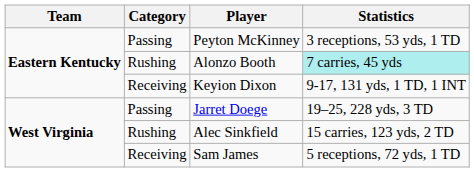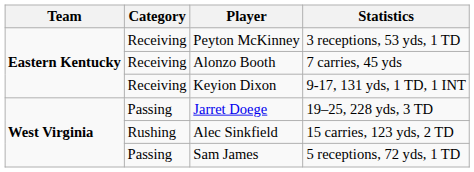Peyton McKinney | Category: Passing -> Receiving
Alonzo Booth | Category: Rushing -> Receiving
Alonzo Booth | Statistics: paleturquoise background -> no background
Sam James | Category: Receiving -> Passing
